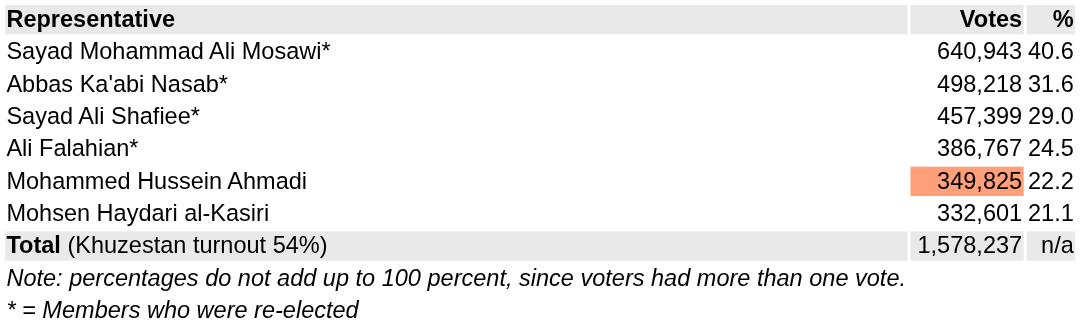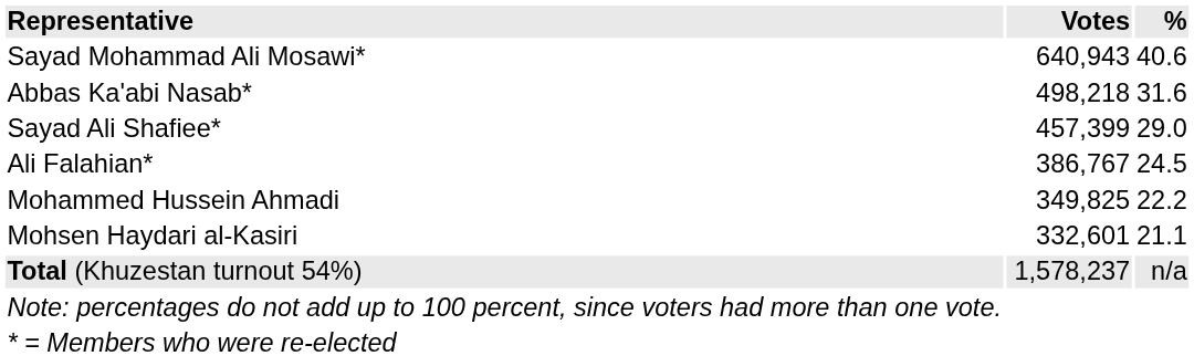Mohammed Hussein Ahmadi | Votes: lightsalmon background -> no background
